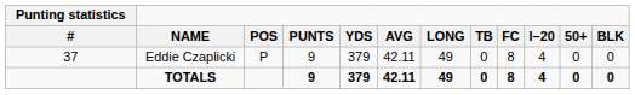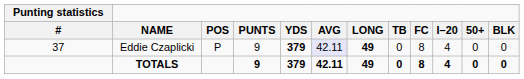Eddie Czaplicki | YDS: normal -> bold
Eddie Czaplicki | AVG: no background -> lavender background
Eddie Czaplicki | LONG: normal -> bold
